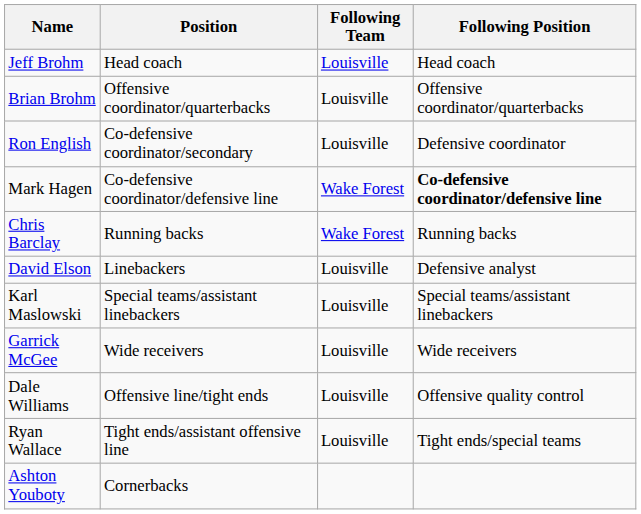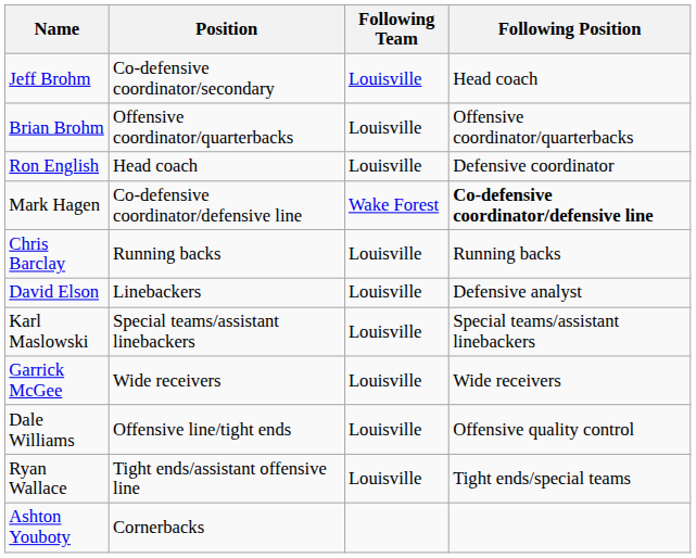Jeff Brohm | Position: Head coach -> Co-defensive coordinator/secondary
Ron English | Position: Co-defensive coordinator/secondary -> Head coach
Chris Barclay | Following Team: Wake Forest -> Louisville
